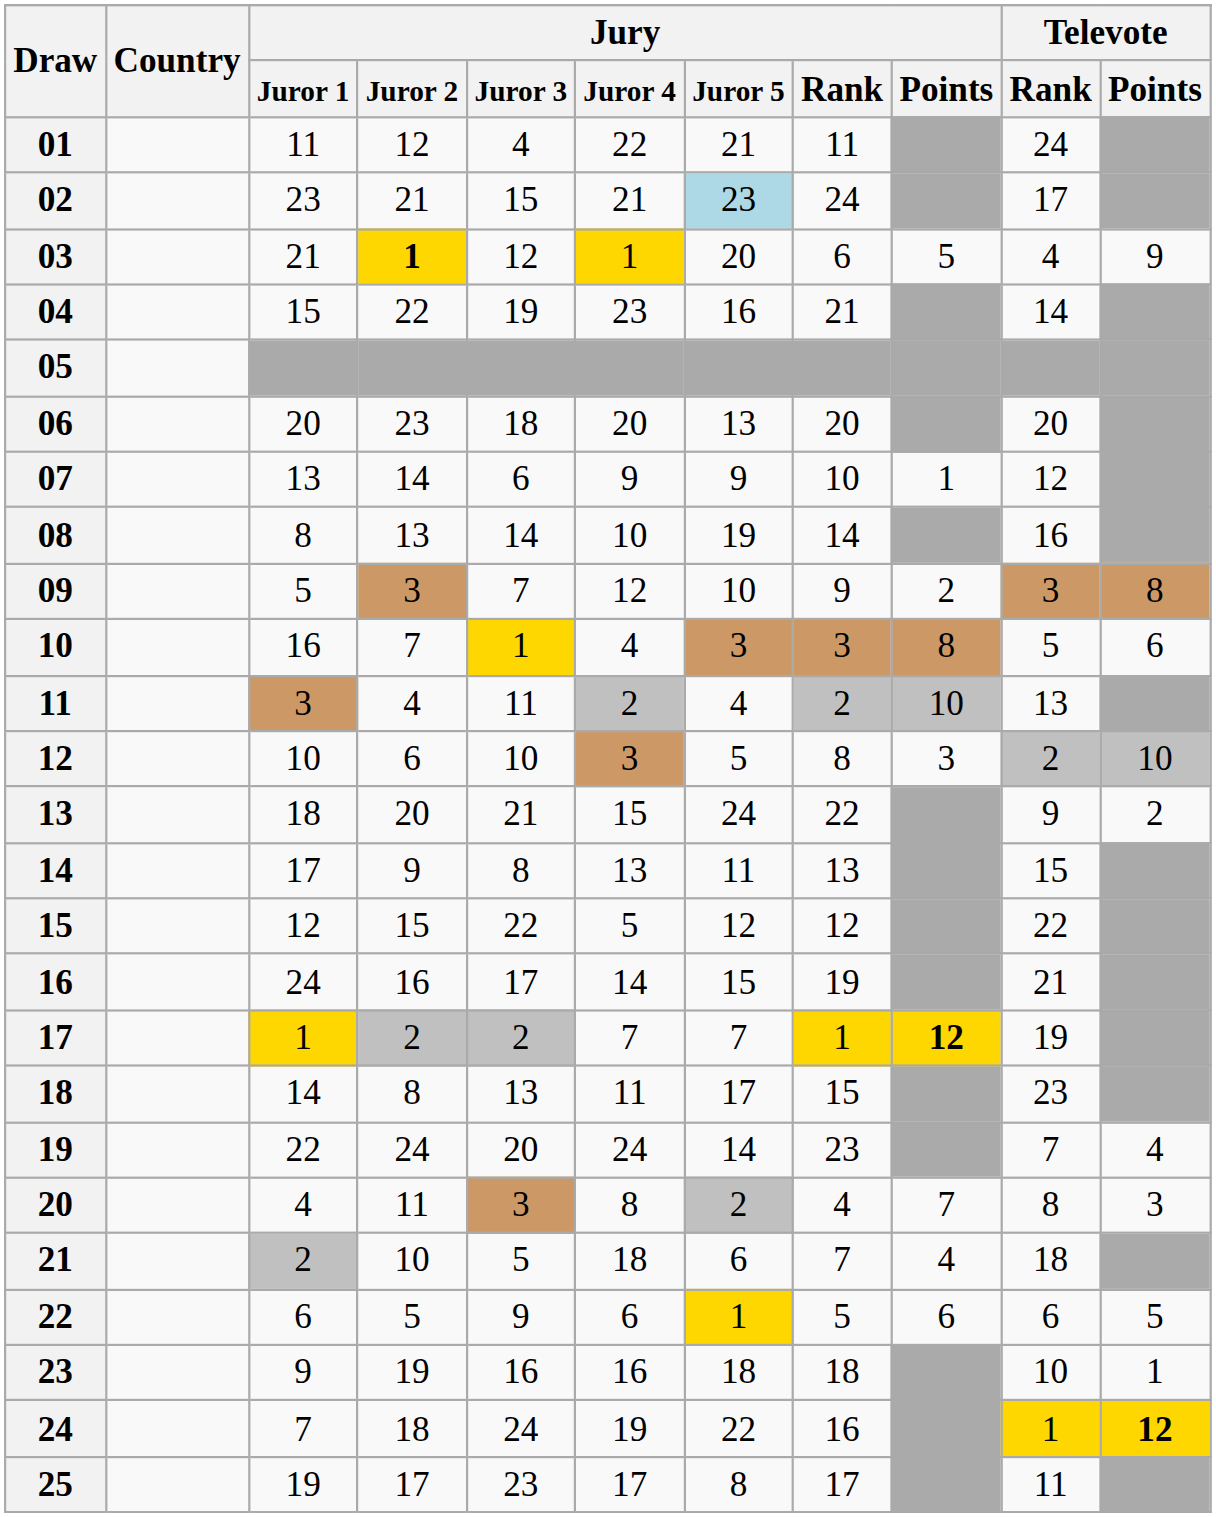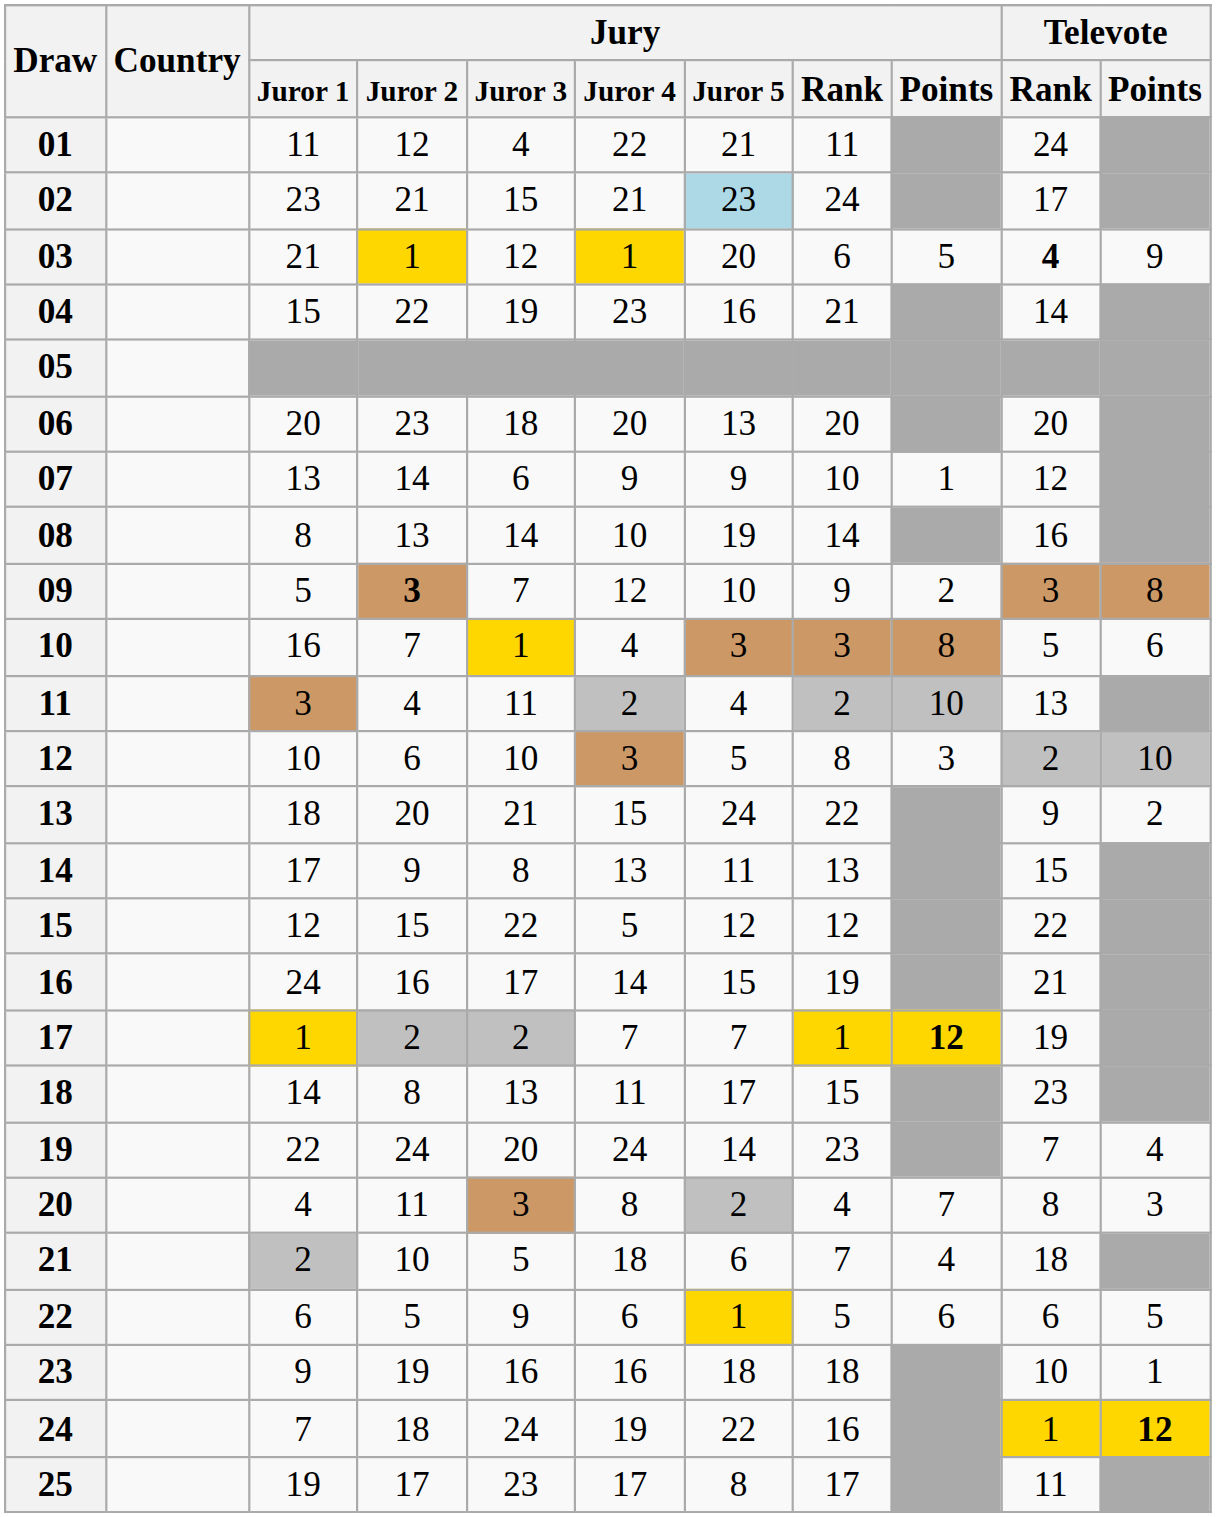03 | Jury / Juror 2: bold -> normal
03 | Televote / Rank: normal -> bold
09 | Jury / Juror 2: normal -> bold
